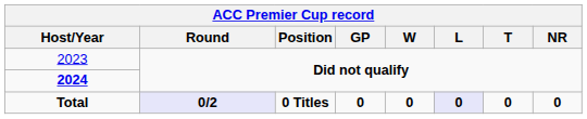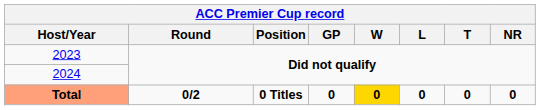2024 | Host/Year: bold -> normal
Total | Host/Year: no background -> lightsalmon background
Total | Round: lavender background -> no background
Total | W: no background -> gold background
Total | L: lavender background -> no background
